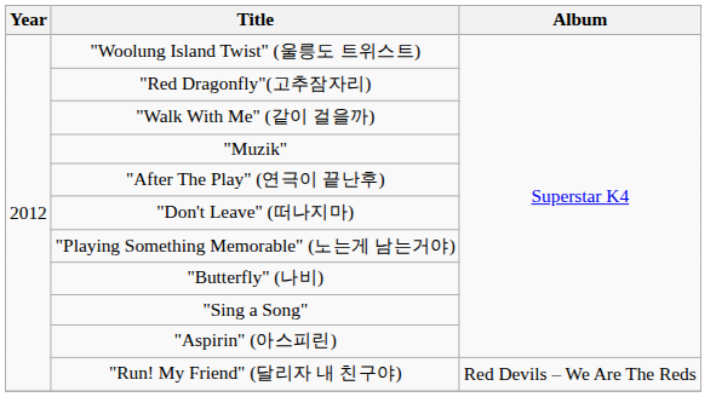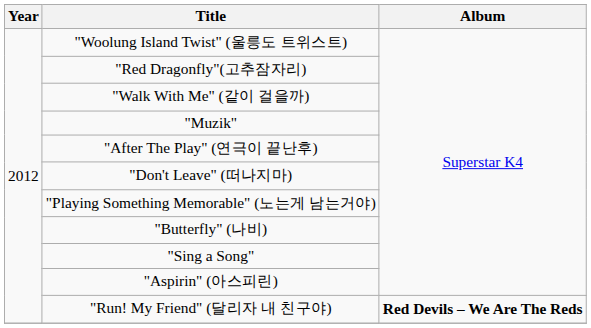"Run! My Friend" (달리자 내 친구야) | Album: normal -> bold
